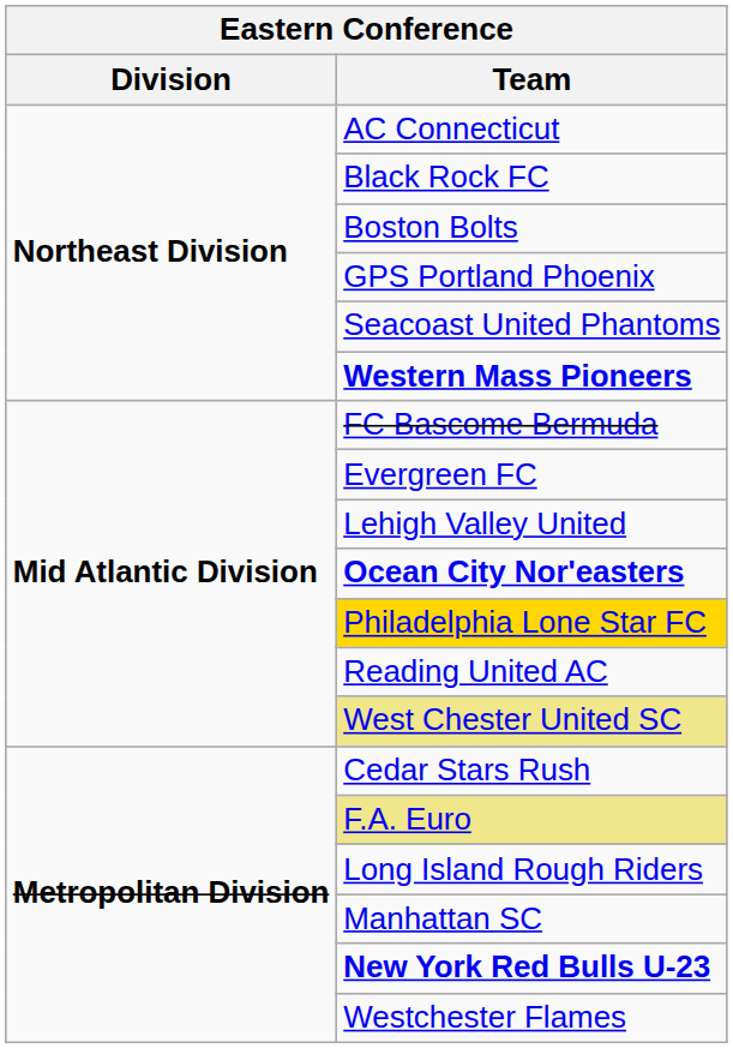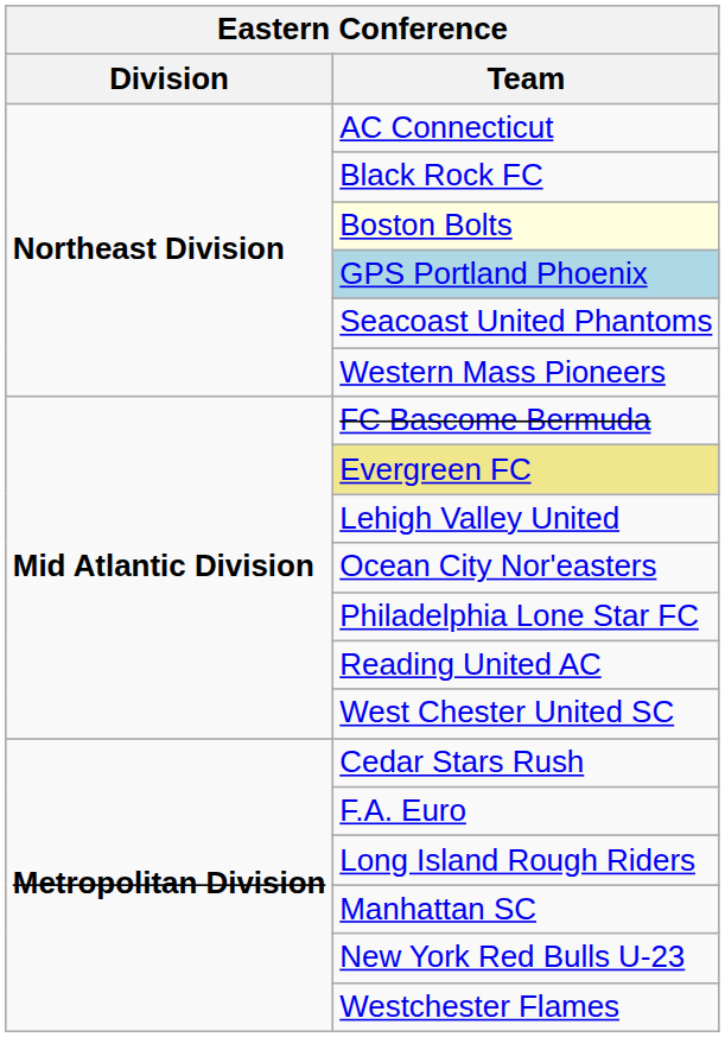Boston Bolts | Team: no background -> lightyellow background
GPS Portland Phoenix | Team: no background -> lightblue background
Western Mass Pioneers | Team: bold -> normal
Evergreen FC | Team: no background -> khaki background
Ocean City Nor'easters | Team: bold -> normal
Philadelphia Lone Star FC | Team: gold background -> no background
West Chester United SC | Team: khaki background -> no background
F.A. Euro | Team: khaki background -> no background
New York Red Bulls U-23 | Team: bold -> normal
